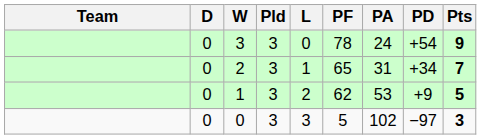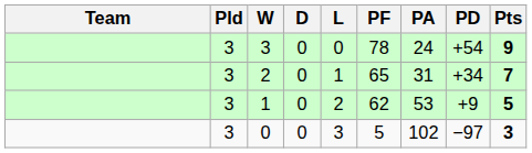columns swapped: Pld <-> D
